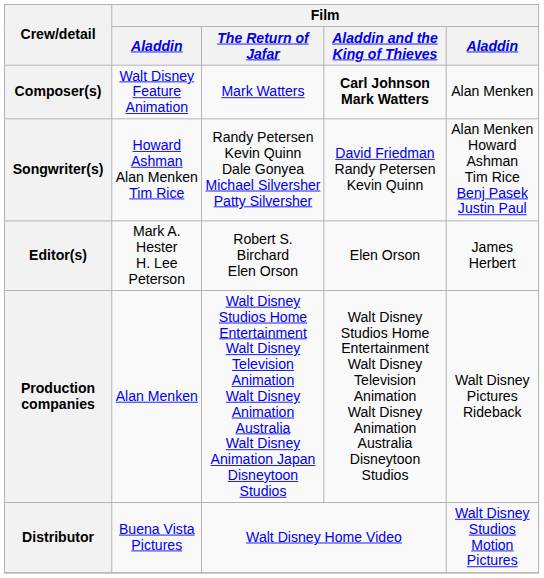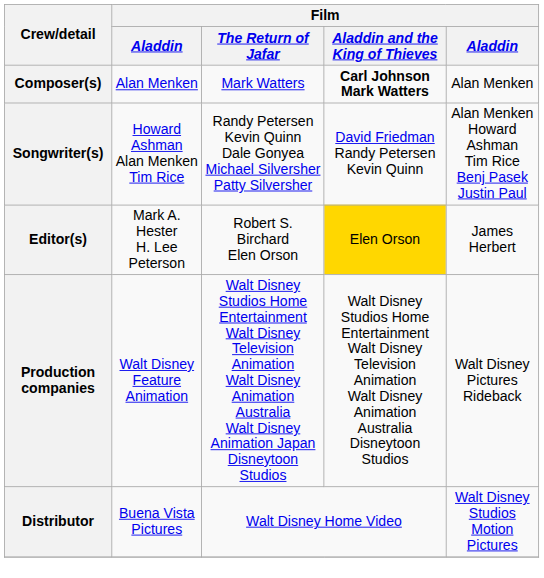Composer(s) | column 2: Walt Disney Feature Animation -> Alan Menken
Editor(s) | Film / Aladdin and the King of Thieves: no background -> gold background
Production companies | column 2: Alan Menken -> Walt Disney Feature Animation
